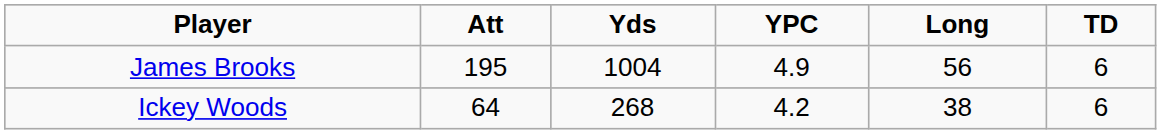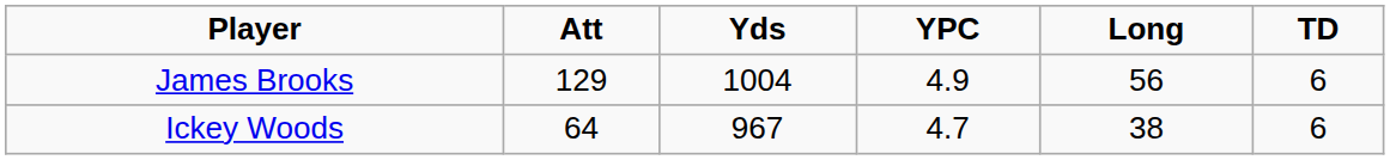James Brooks | Att: 195 -> 129
Ickey Woods | Yds: 268 -> 967
Ickey Woods | YPC: 4.2 -> 4.7
